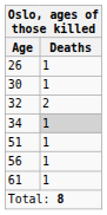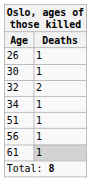34 | Deaths: lightgrey background -> no background
61 | Deaths: no background -> lightgrey background
